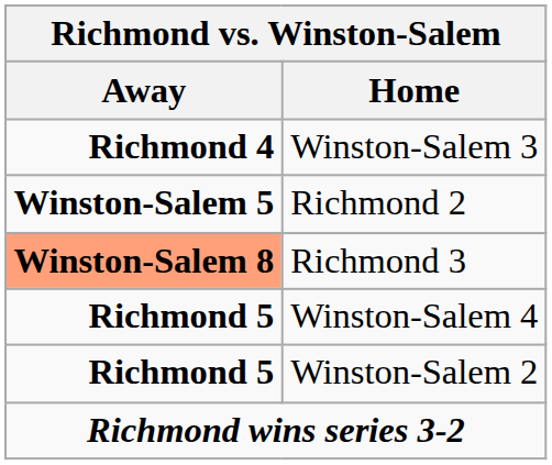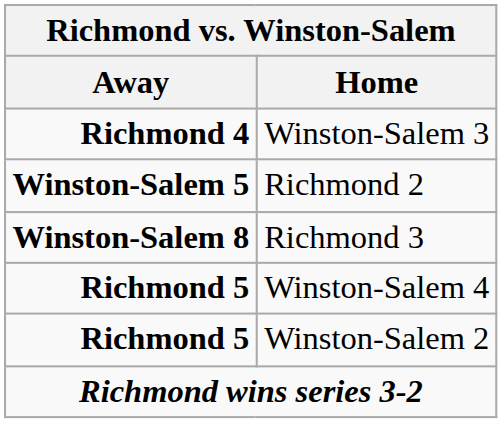Richmond 3 | Away: lightsalmon background -> no background
